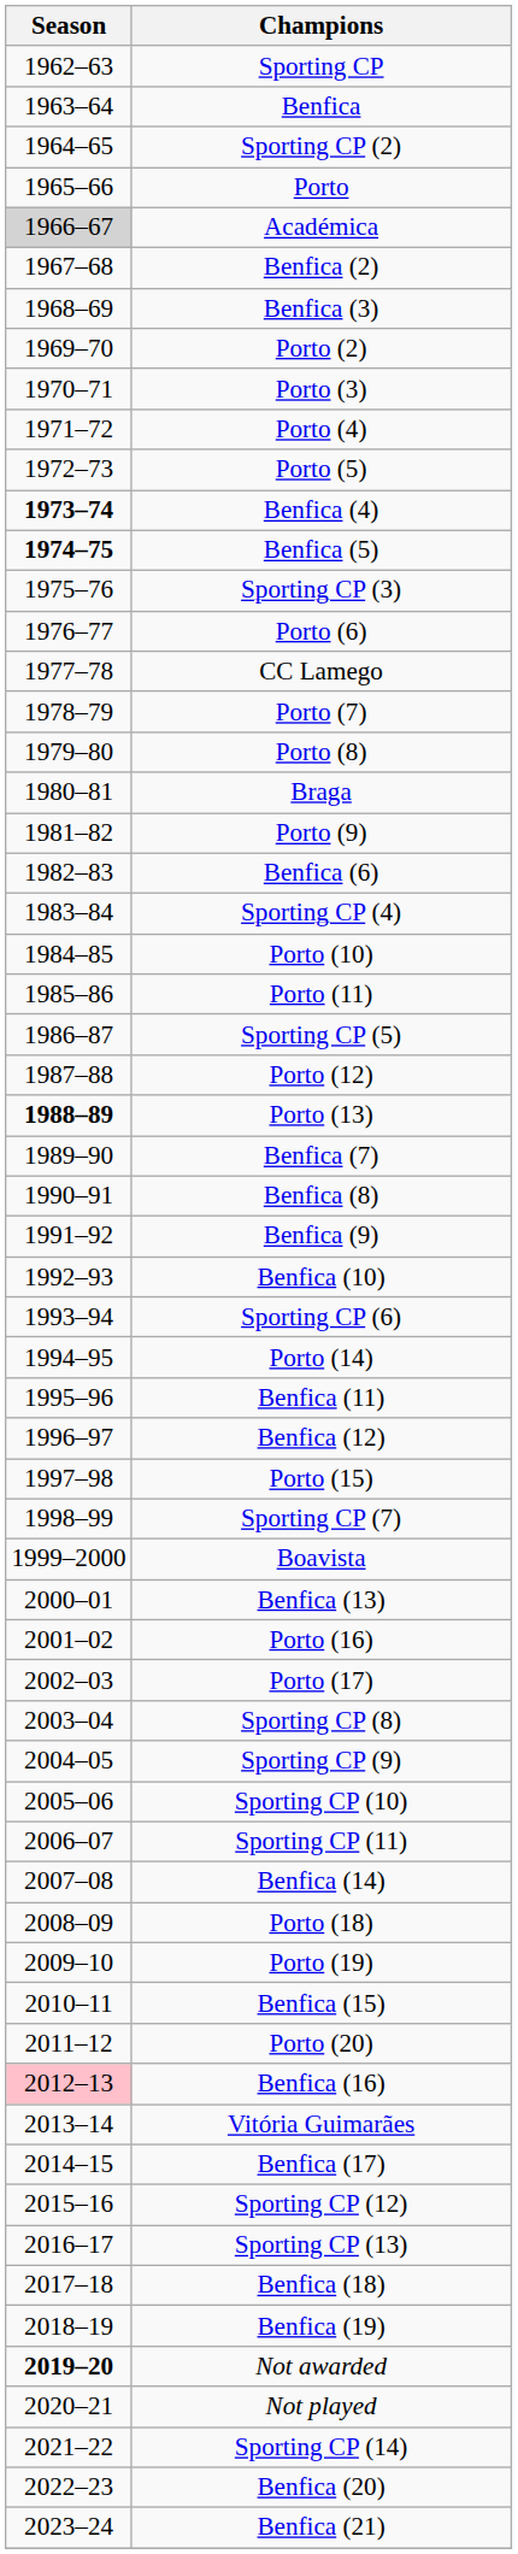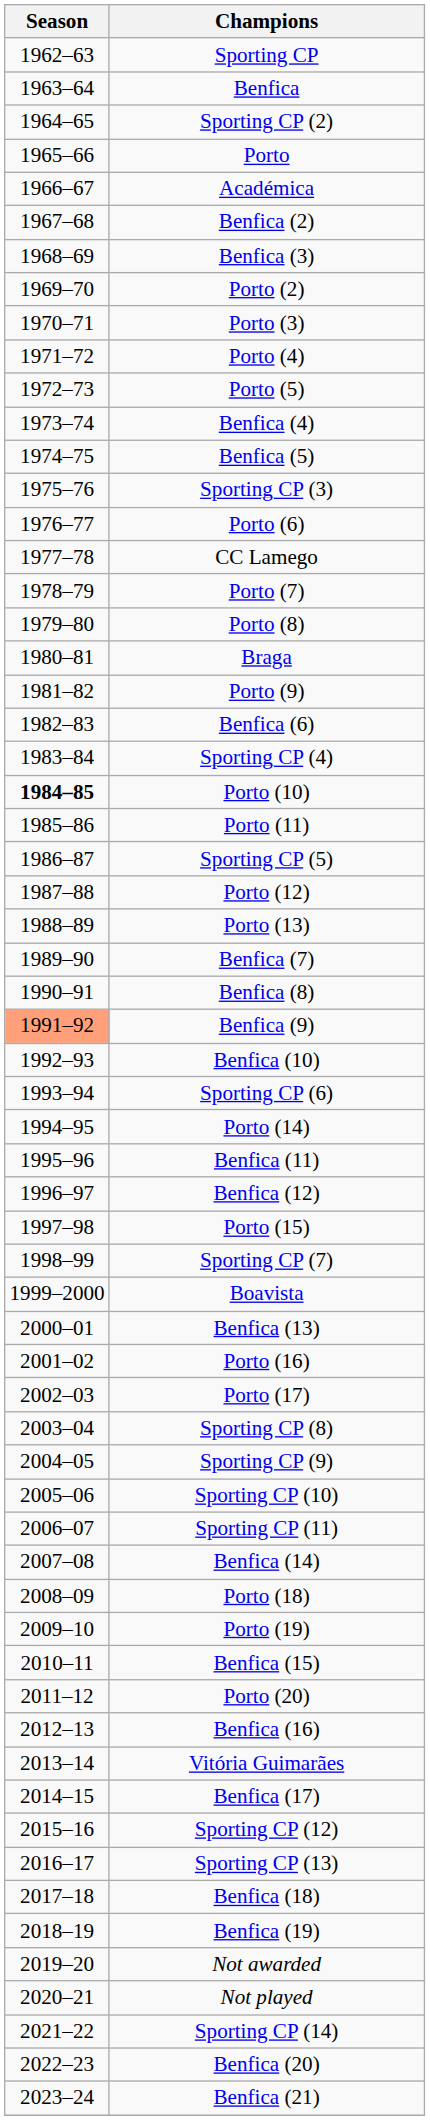Académica | Season: lightgrey background -> no background
Benfica (4) | Season: bold -> normal
Benfica (5) | Season: bold -> normal
Porto (10) | Season: normal -> bold
Porto (13) | Season: bold -> normal
Benfica (9) | Season: no background -> lightsalmon background
Benfica (16) | Season: pink background -> no background
Not awarded | Season: bold -> normal
